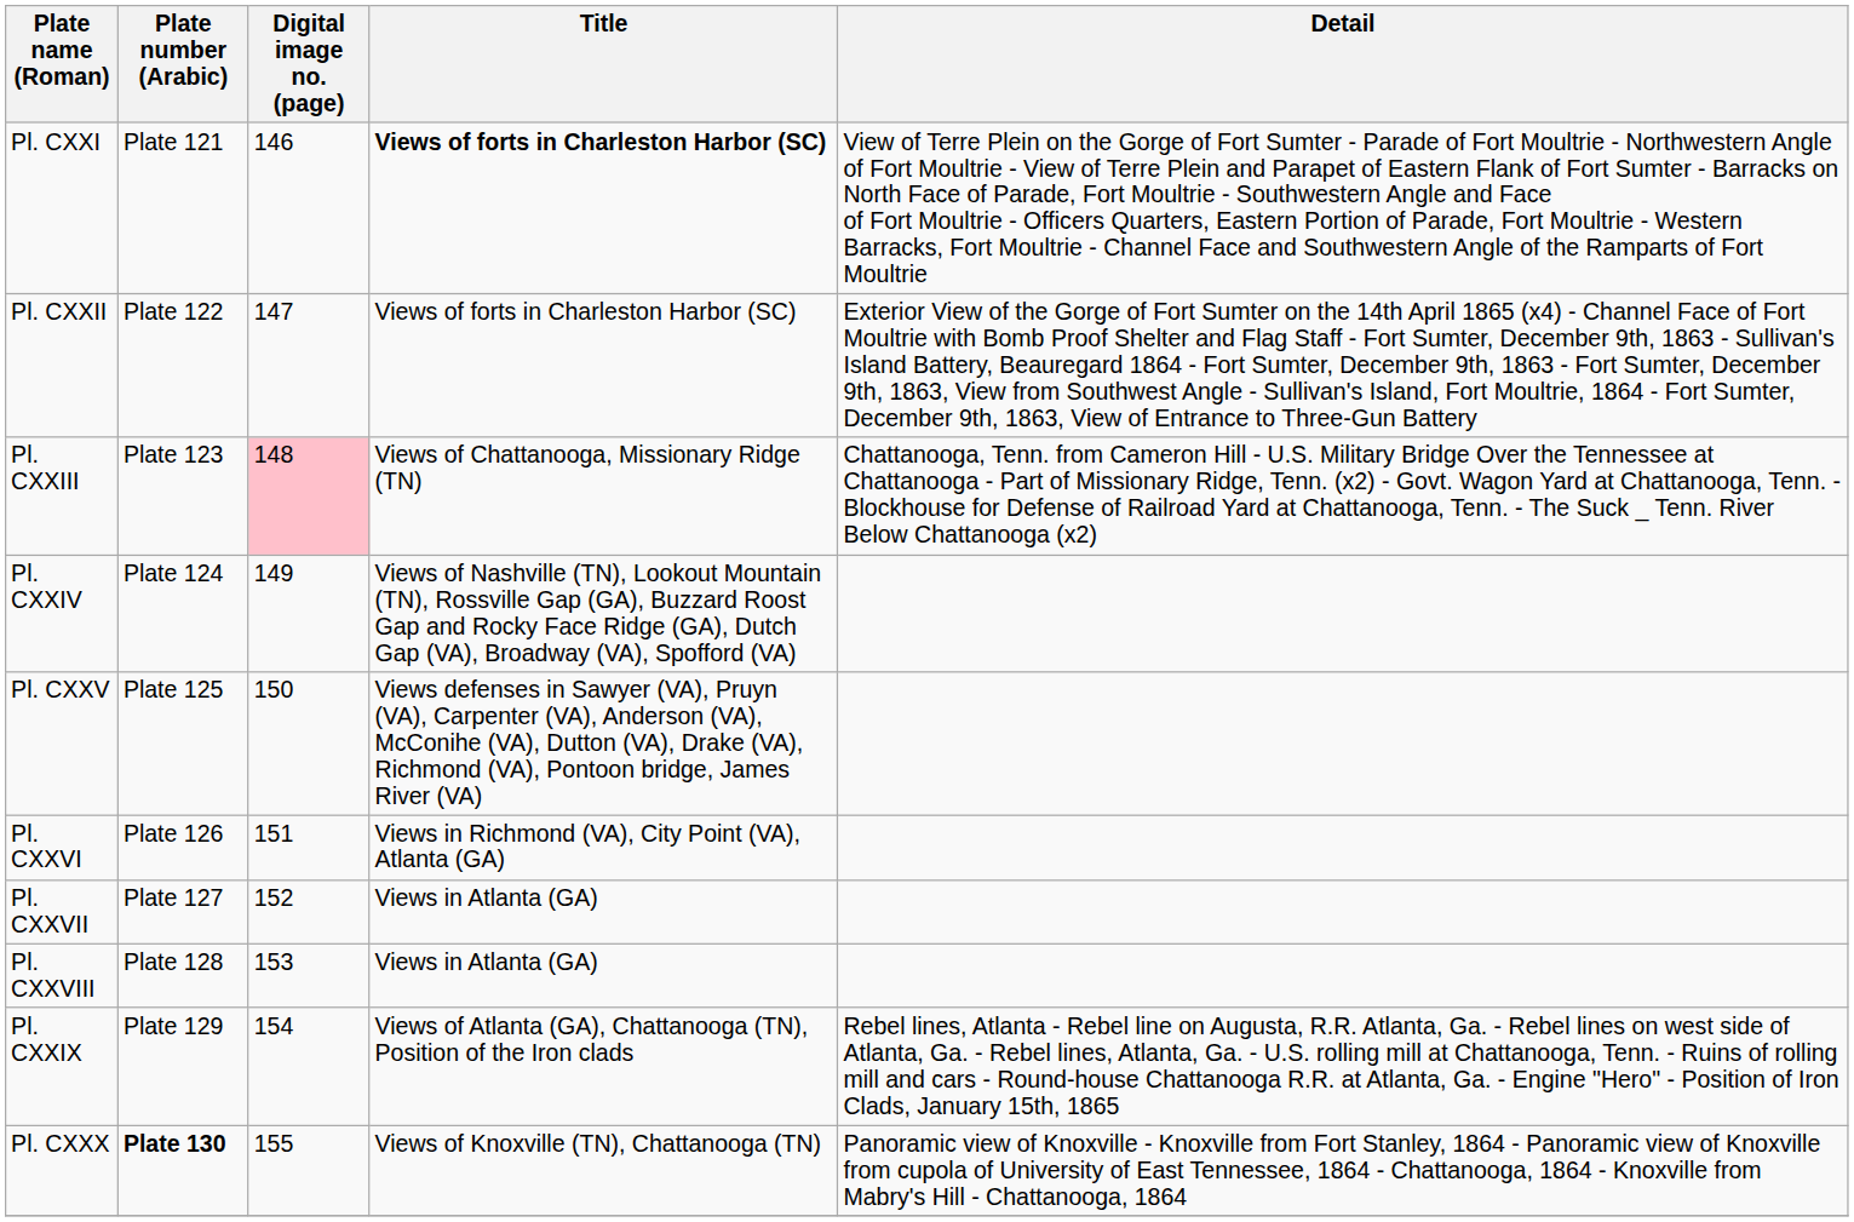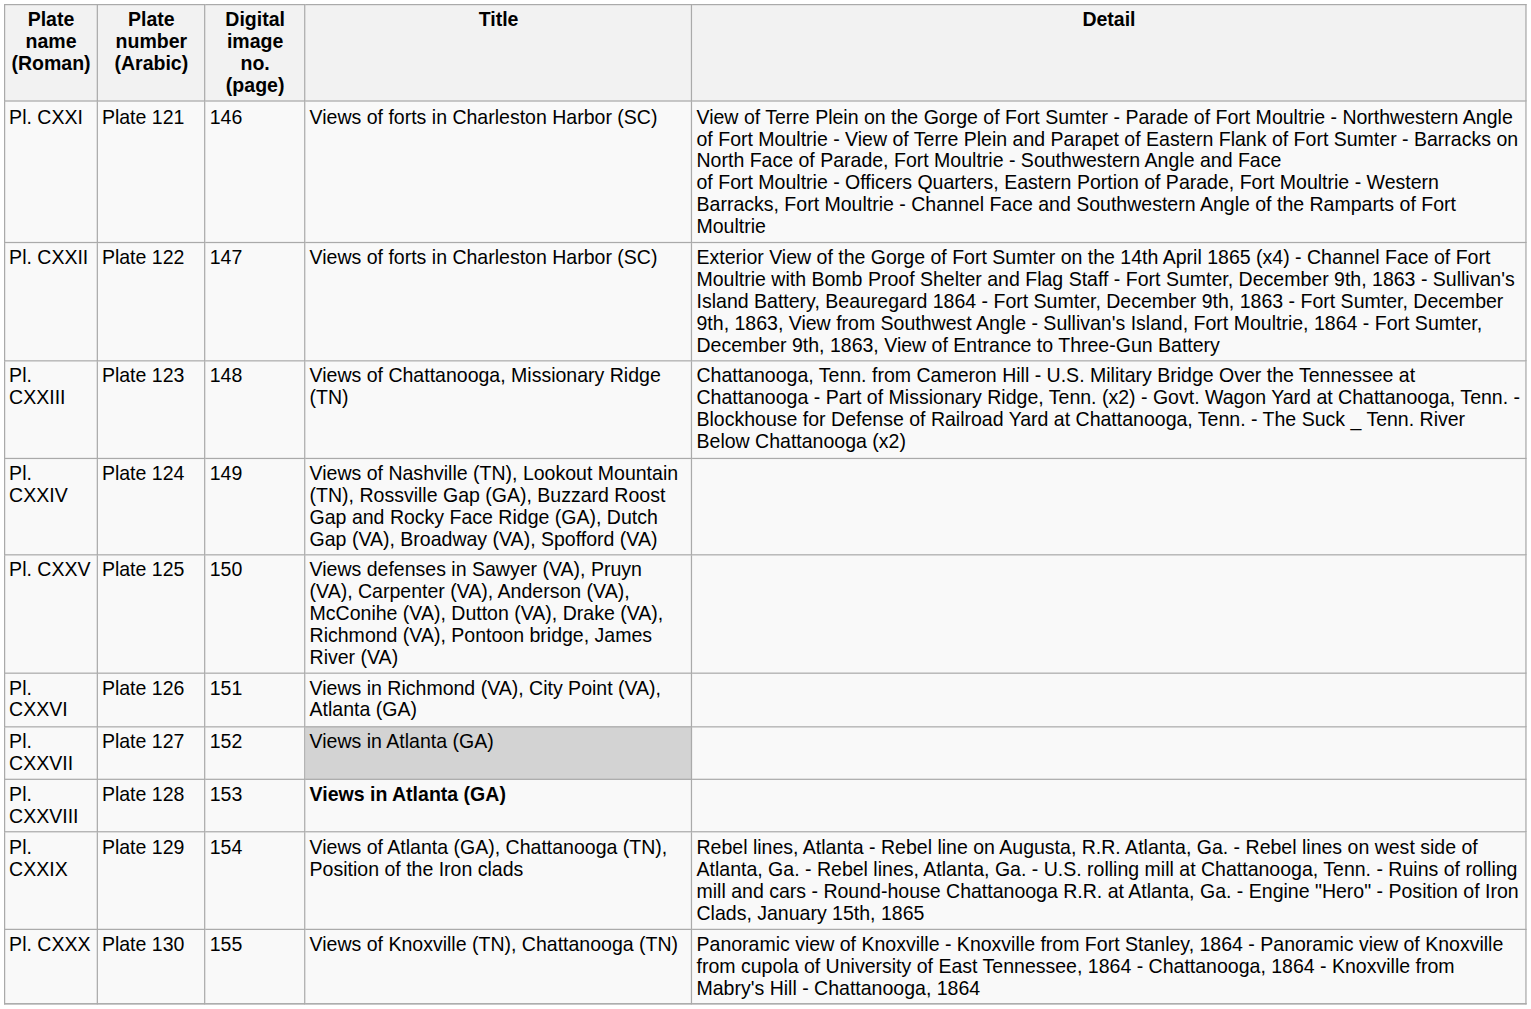Pl. CXXI | Title: bold -> normal
Pl. CXXIII | Digital image no. (page): pink background -> no background
Pl. CXXVII | Title: no background -> lightgrey background
Pl. CXXVIII | Title: normal -> bold
Pl. CXXX | Plate number (Arabic): bold -> normal
